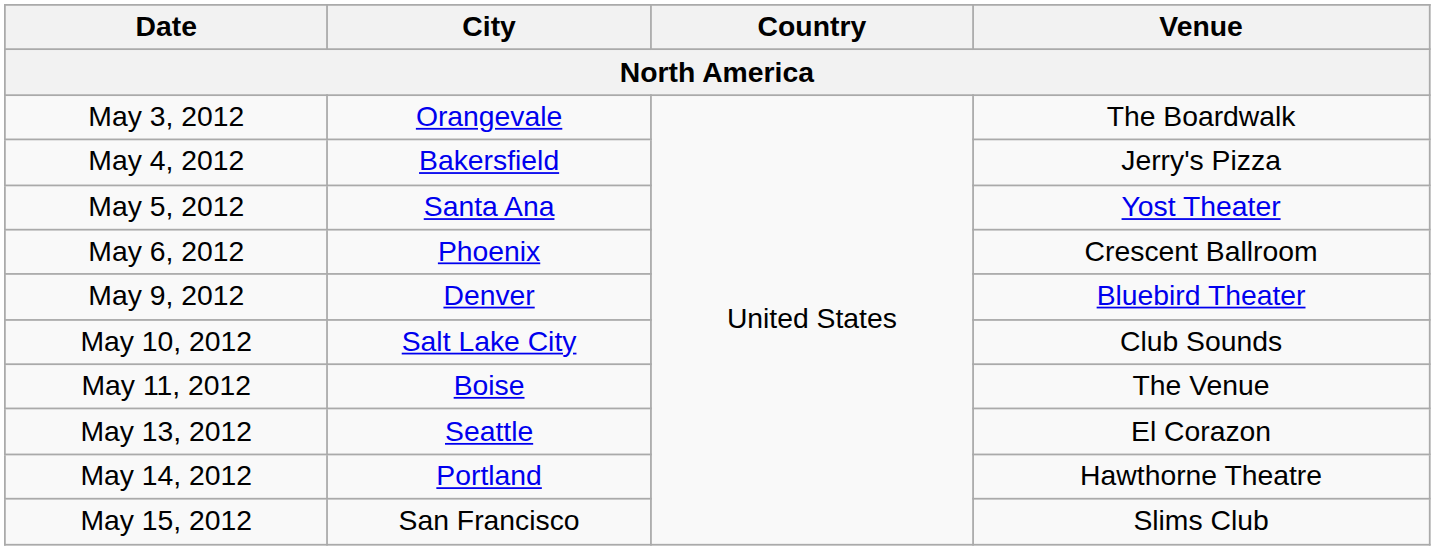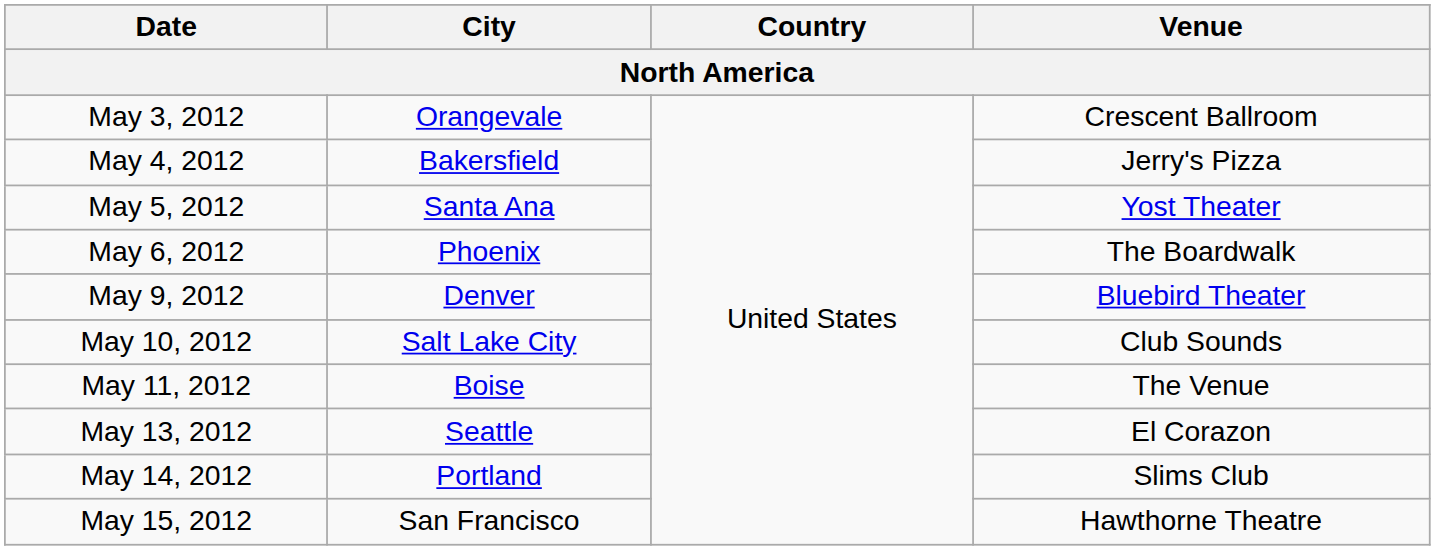May 3, 2012 | Venue: The Boardwalk -> Crescent Ballroom
May 6, 2012 | Venue: Crescent Ballroom -> The Boardwalk
May 14, 2012 | Venue: Hawthorne Theatre -> Slims Club
May 15, 2012 | Venue: Slims Club -> Hawthorne Theatre
